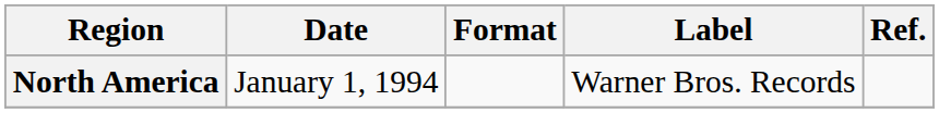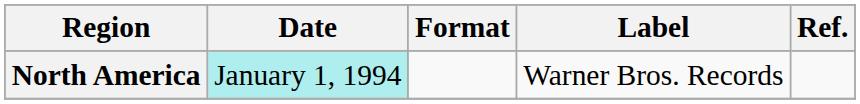North America | Date: no background -> paleturquoise background
